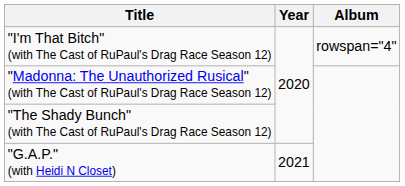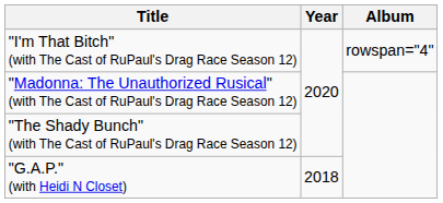"G.A.P." (with Heidi N Closet) | Year: 2021 -> 2018
